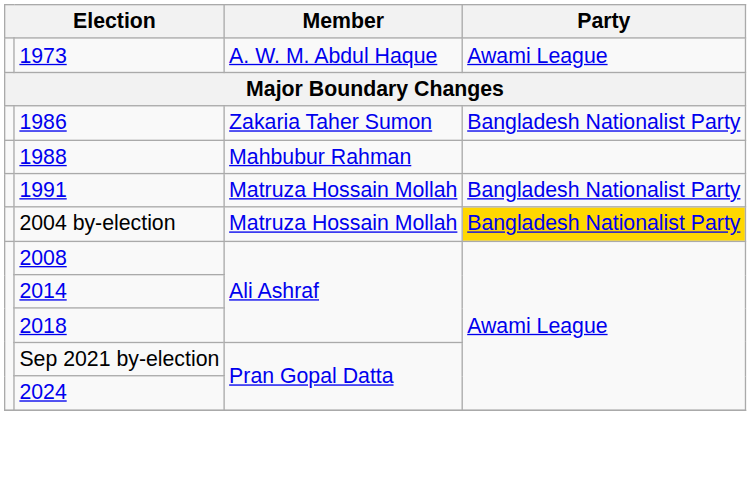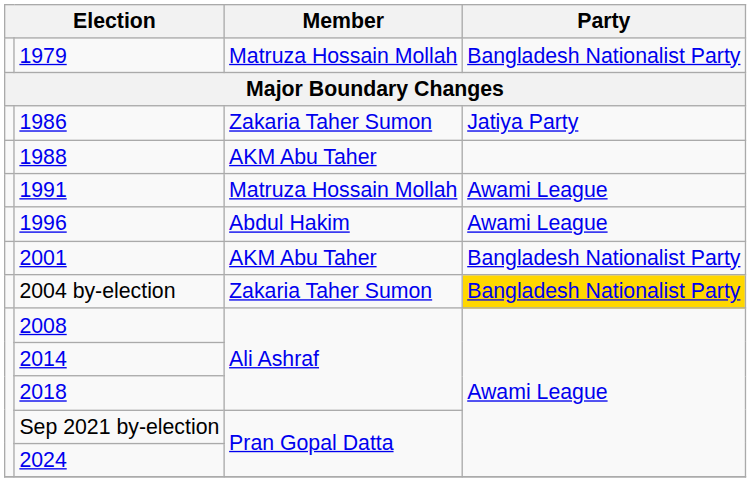- row: 1973 | A. W. M. Abdul Haque | Awami League
+ row: 1979 | Matruza Hossain Mollah | Bangladesh Nationalist Party
1986 | Party: Bangladesh Nationalist Party -> Jatiya Party
1988 | Member: Mahbubur Rahman -> AKM Abu Taher
1991 | Party: Bangladesh Nationalist Party -> Awami League
+ row: 1996 | Abdul Hakim | Awami League
+ row: 2001 | AKM Abu Taher | Bangladesh Nationalist Party
2004 by-election | Member: Matruza Hossain Mollah -> Zakaria Taher Sumon
